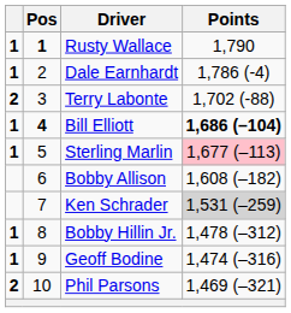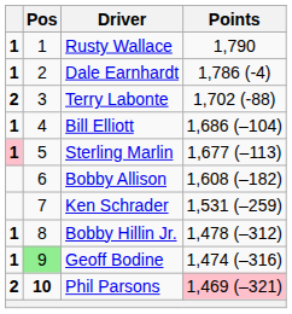Rusty Wallace | Pos: bold -> normal
Bill Elliott | Pos: bold -> normal
Bill Elliott | Points: bold -> normal
Sterling Marlin | column 1: no background -> pink background
Sterling Marlin | Points: pink background -> no background
Ken Schrader | Points: lightgrey background -> no background
Geoff Bodine | Pos: no background -> lightgreen background
Phil Parsons | Pos: normal -> bold
Phil Parsons | Points: no background -> pink background
